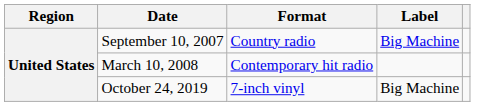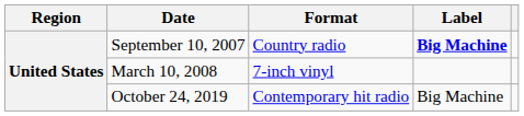September 10, 2007 | Label: normal -> bold
March 10, 2008 | Format: Contemporary hit radio -> 7-inch vinyl
October 24, 2019 | Format: 7-inch vinyl -> Contemporary hit radio
